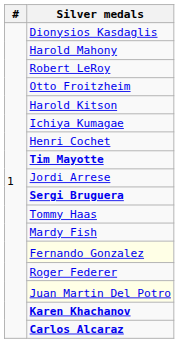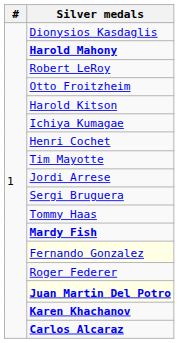Harold Mahony | Silver medals: normal -> bold
Tim Mayotte | Silver medals: bold -> normal
Sergi Bruguera | Silver medals: bold -> normal
Mardy Fish | Silver medals: normal -> bold
Juan Martin Del Potro | Silver medals: normal -> bold
